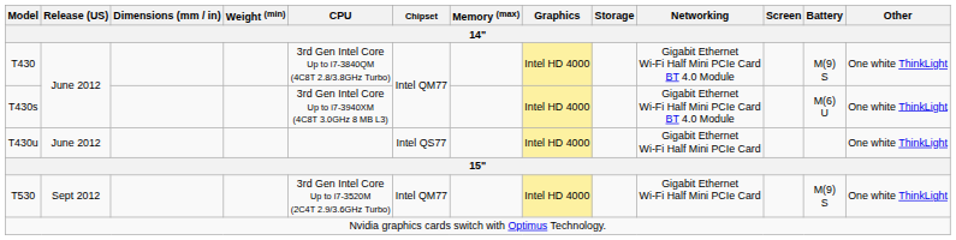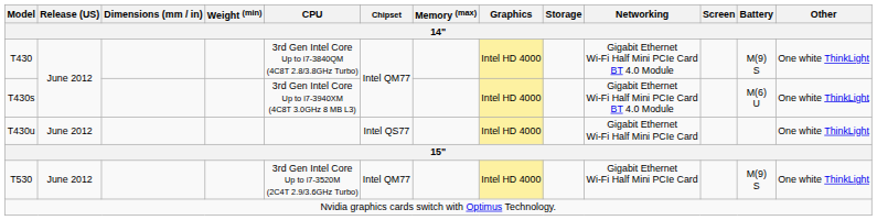T530 | Release (US): Sept 2012 -> June 2012
